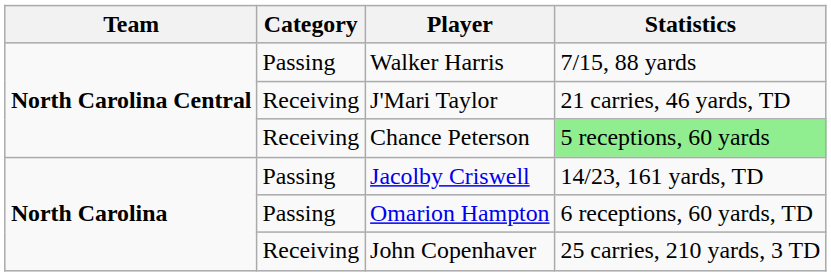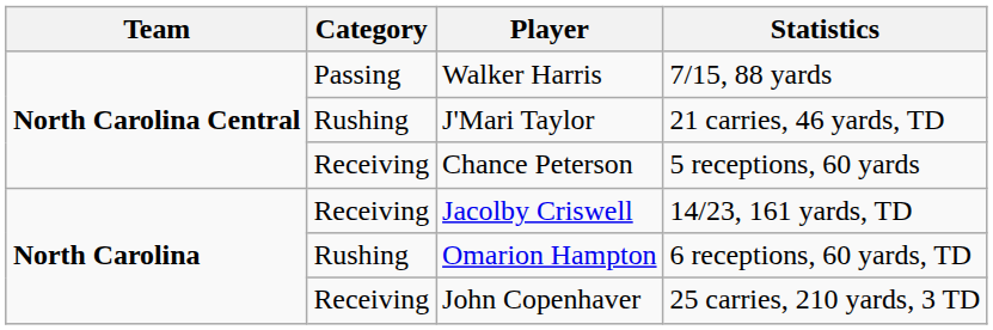J'Mari Taylor | Category: Receiving -> Rushing
Chance Peterson | Statistics: lightgreen background -> no background
Jacolby Criswell | Category: Passing -> Receiving
Omarion Hampton | Category: Passing -> Rushing
